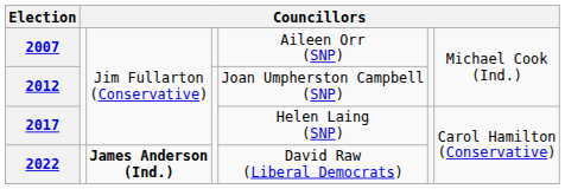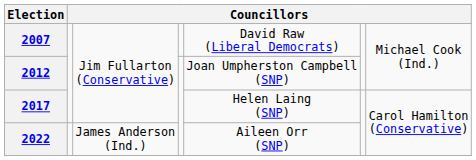2007 | column 5: Aileen Orr (SNP) -> David Raw (Liberal Democrats)
2022 | column 3: bold -> normal
2022 | column 5: David Raw (Liberal Democrats) -> Aileen Orr (SNP)
